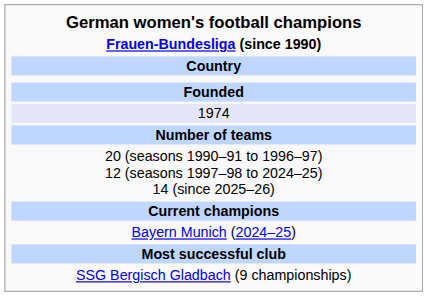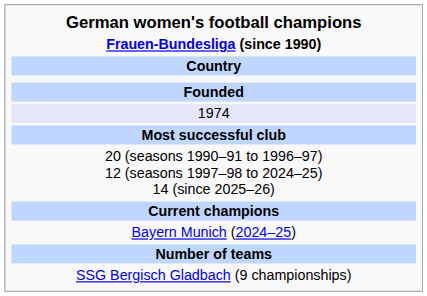row 6 | column 1: Number of teams -> Most successful club
row 10 | column 1: Most successful club -> Number of teams
